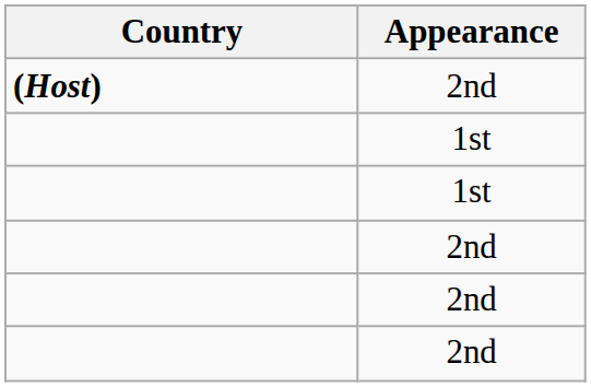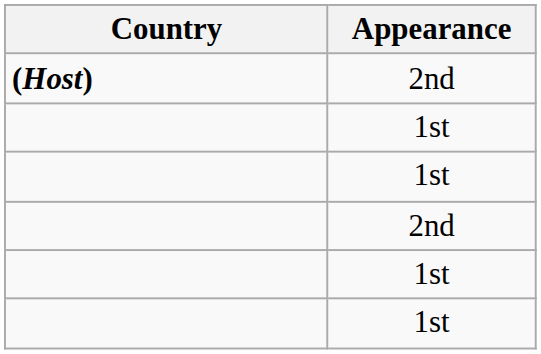row 6 | Appearance: 2nd -> 1st
row 7 | Appearance: 2nd -> 1st
